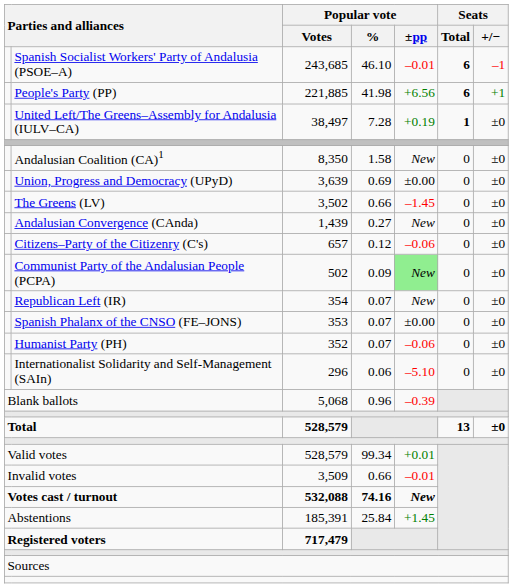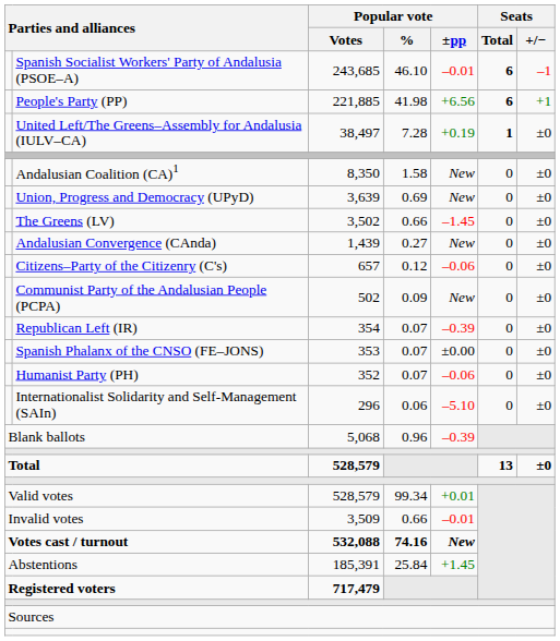Union, Progress and Democracy (UPyD) | Popular vote / ±pp: ±0.00 -> New
Communist Party of the Andalusian People (PCPA) | Popular vote / ±pp: lightgreen background -> no background
Republican Left (IR) | Popular vote / ±pp: New -> –0.39
